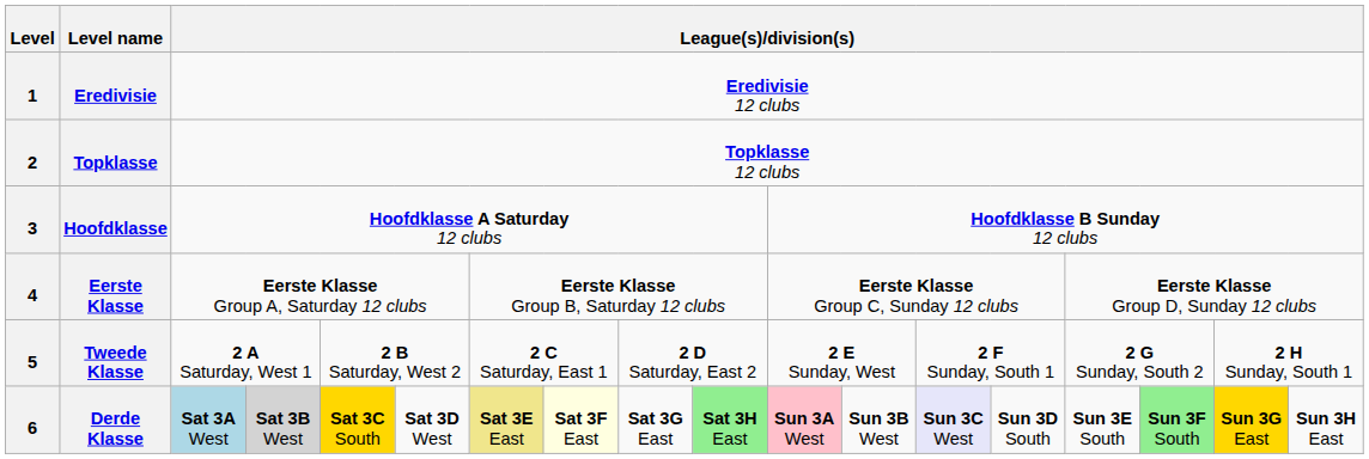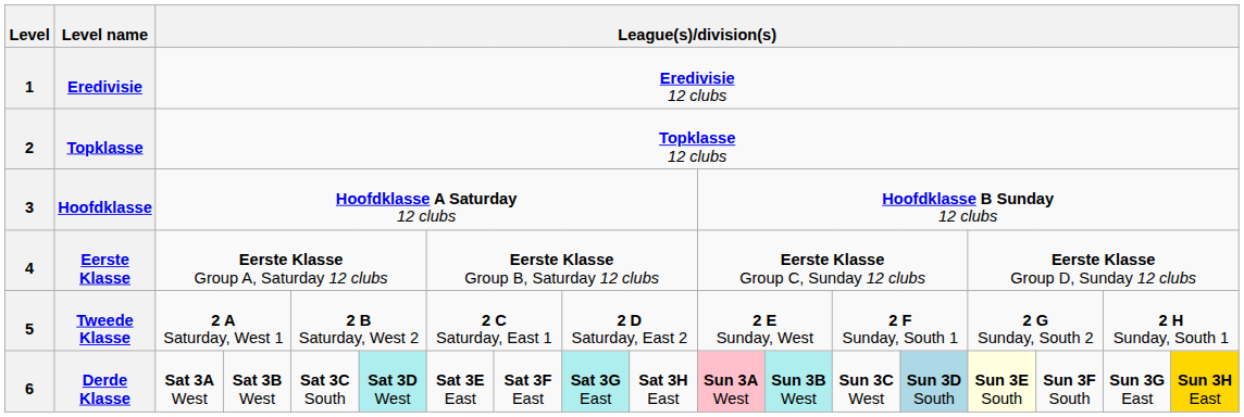Derde Klasse | column 3: lightblue background -> no background
Derde Klasse | column 4: lightgrey background -> no background
Derde Klasse | column 5: gold background -> no background
Derde Klasse | column 6: no background -> paleturquoise background
Derde Klasse | column 7: khaki background -> no background
Derde Klasse | column 8: lightyellow background -> no background
Derde Klasse | column 9: no background -> paleturquoise background
Derde Klasse | column 10: lightgreen background -> no background
Derde Klasse | column 12: no background -> paleturquoise background
Derde Klasse | column 13: lavender background -> no background
Derde Klasse | column 14: no background -> lightblue background
Derde Klasse | column 15: no background -> lightyellow background
Derde Klasse | column 16: lightgreen background -> no background
Derde Klasse | column 17: gold background -> no background
Derde Klasse | column 18: no background -> gold background
